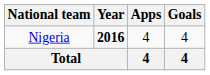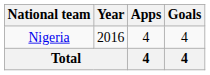Nigeria | Year: bold -> normal
